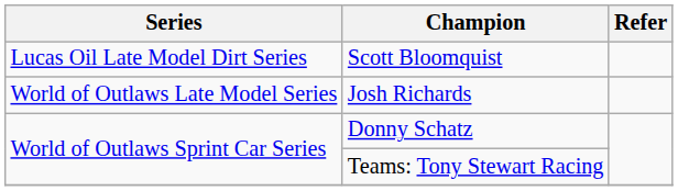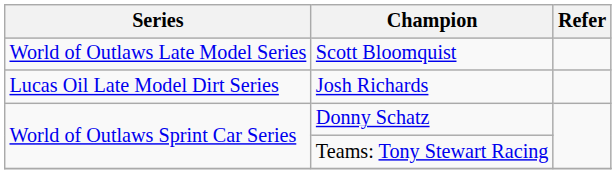Scott Bloomquist | Series: Lucas Oil Late Model Dirt Series -> World of Outlaws Late Model Series
Josh Richards | Series: World of Outlaws Late Model Series -> Lucas Oil Late Model Dirt Series
